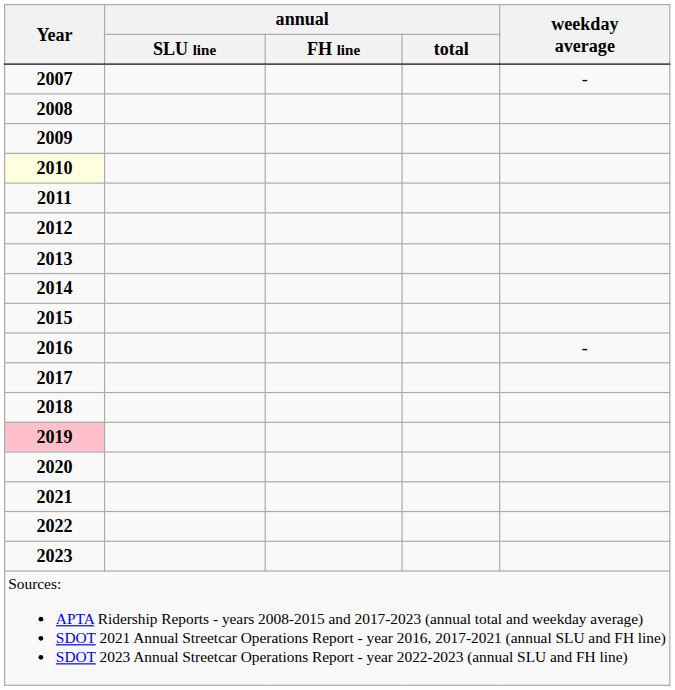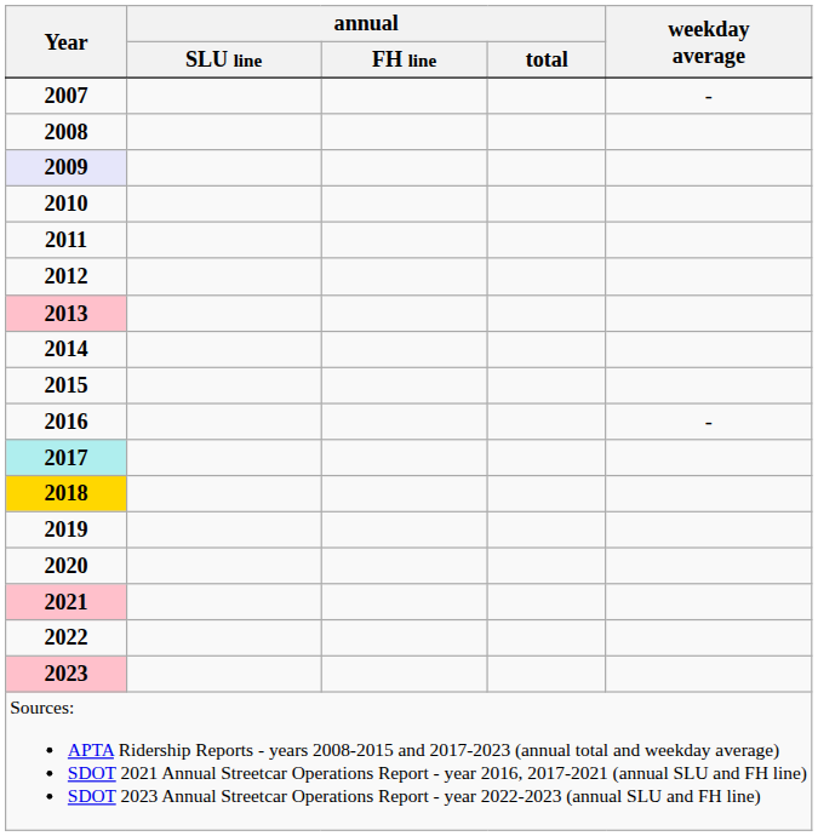2009 | Year: no background -> lavender background
2010 | Year: lightyellow background -> no background
2013 | Year: no background -> pink background
2017 | Year: no background -> paleturquoise background
2018 | Year: no background -> gold background
2019 | Year: pink background -> no background
2021 | Year: no background -> pink background
2023 | Year: no background -> pink background
